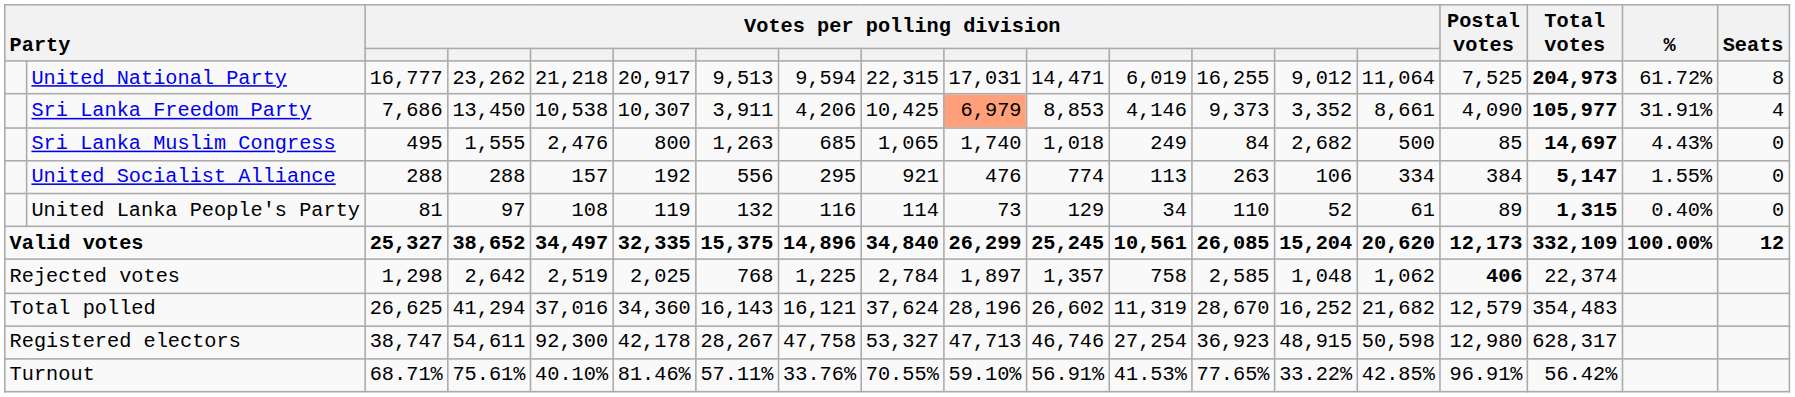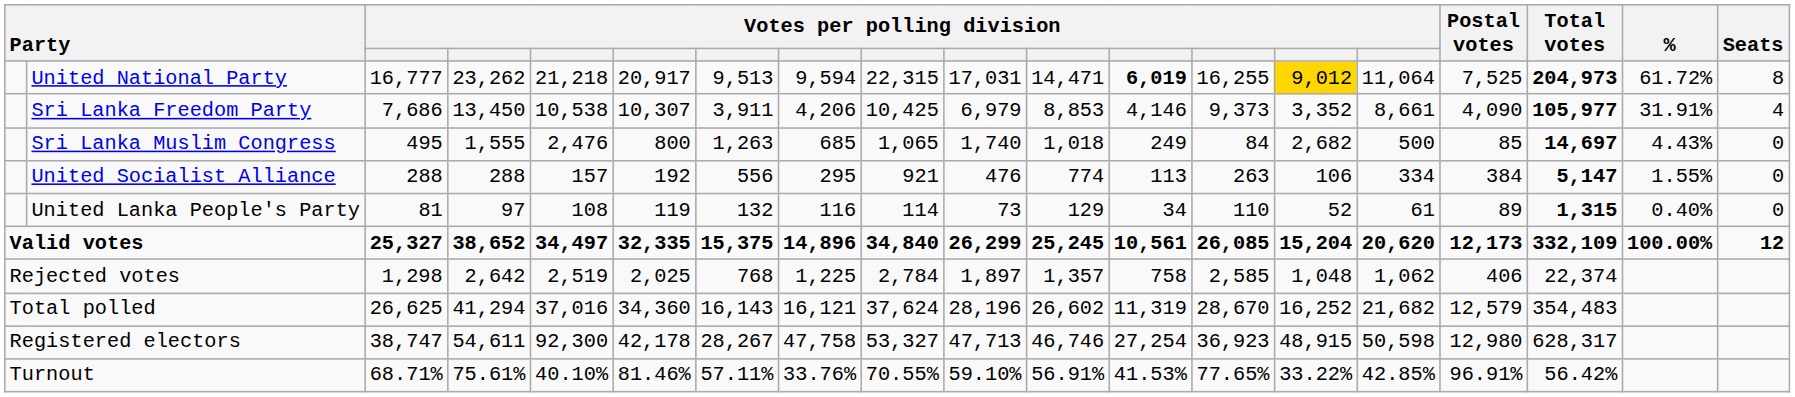United National Party | column 12: normal -> bold
United National Party | column 14: no background -> gold background
Sri Lanka Freedom Party | column 10: lightsalmon background -> no background
Rejected votes | Postal votes: bold -> normal
